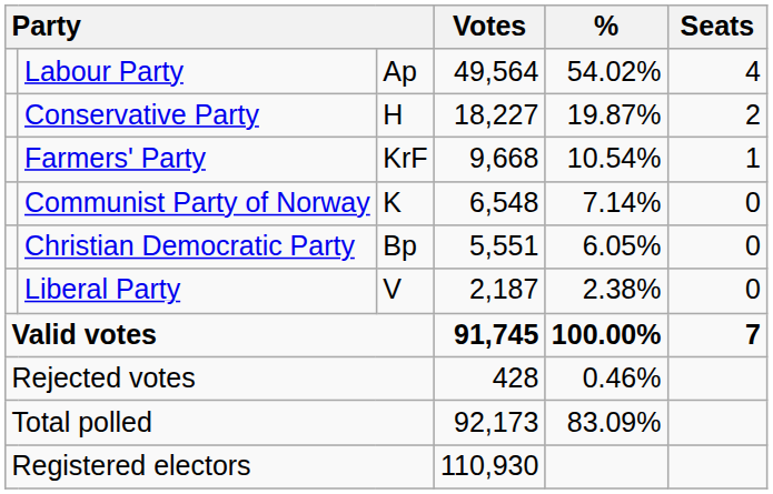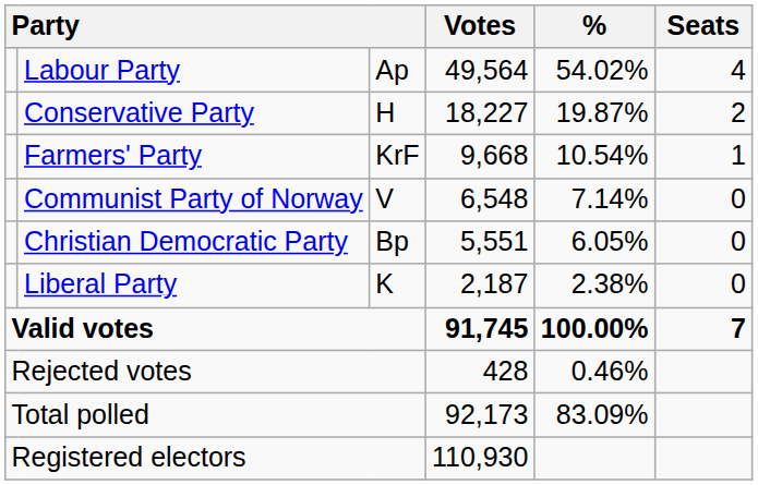Communist Party of Norway | column 3: K -> V
Liberal Party | column 3: V -> K
